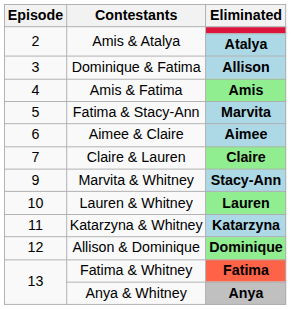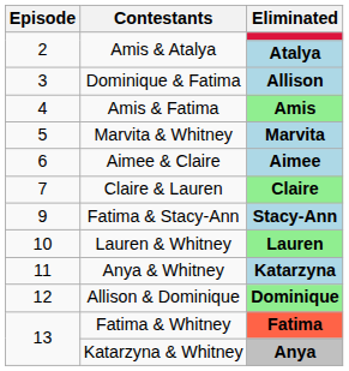Marvita | Contestants: Fatima & Stacy-Ann -> Marvita & Whitney
Stacy-Ann | Contestants: Marvita & Whitney -> Fatima & Stacy-Ann
Katarzyna | Contestants: Katarzyna & Whitney -> Anya & Whitney
Anya | Contestants: Anya & Whitney -> Katarzyna & Whitney
